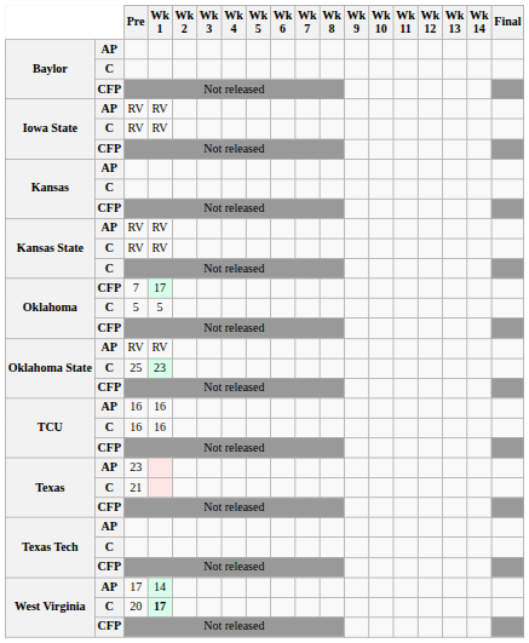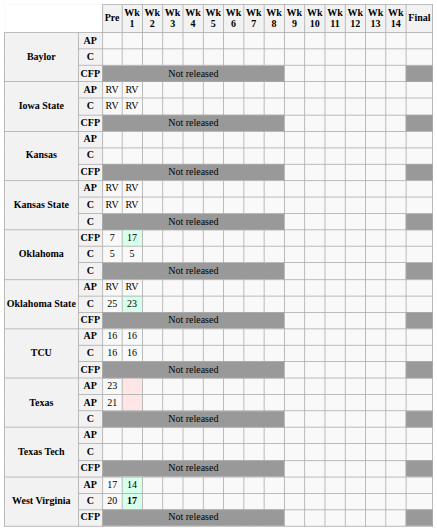Oklahoma / Not released | column 2: CFP -> C
21 | column 2: C -> AP
Texas / Not released | column 2: CFP -> C
